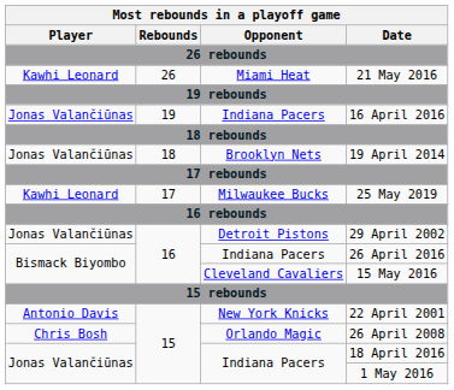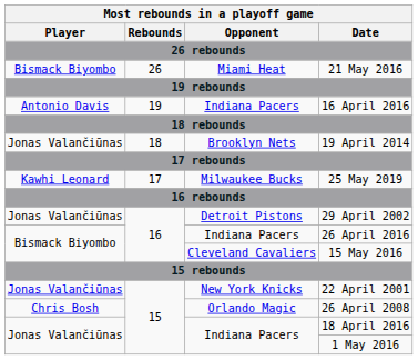21 May 2016 | Player: Kawhi Leonard -> Bismack Biyombo
16 April 2016 | Player: Jonas Valančiūnas -> Antonio Davis
22 April 2001 | Player: Antonio Davis -> Jonas Valančiūnas
